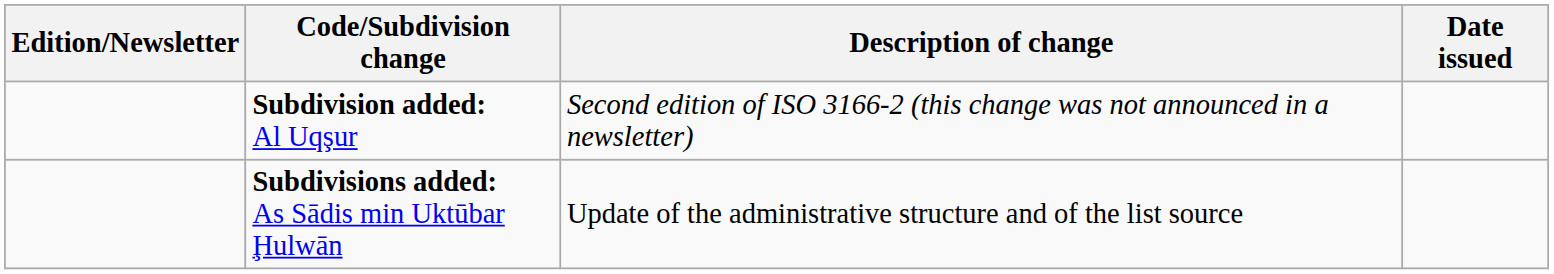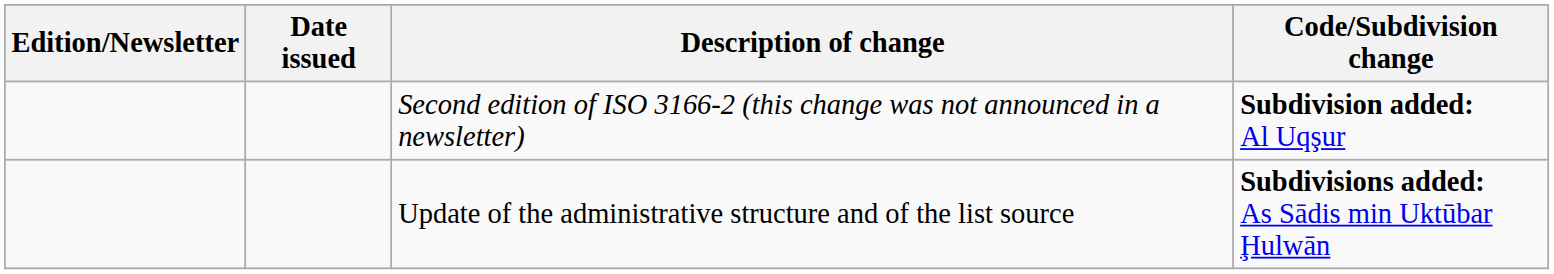columns swapped: Date issued <-> Code/Subdivision change
